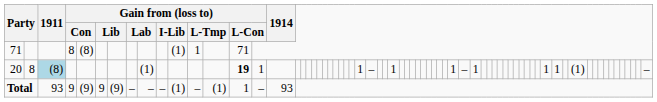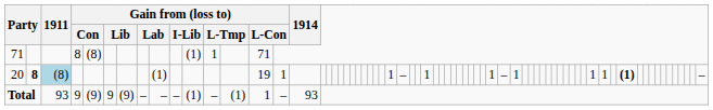20 | column 2: normal -> bold
20 | column 14: bold -> normal
20 | column 59: normal -> bold
